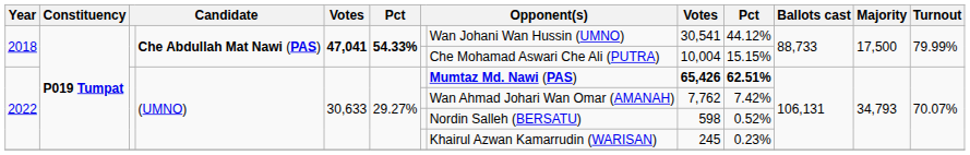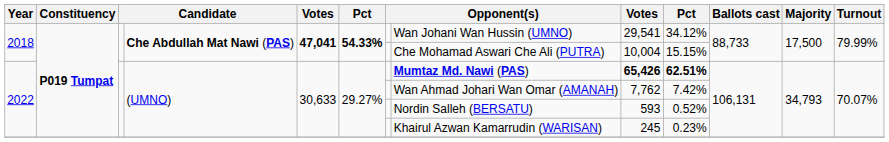row 2 | column 9: 30,541 -> 29,541
row 2 | column 10: 44.12% -> 34.12%
row 6 | column 9: 598 -> 593
